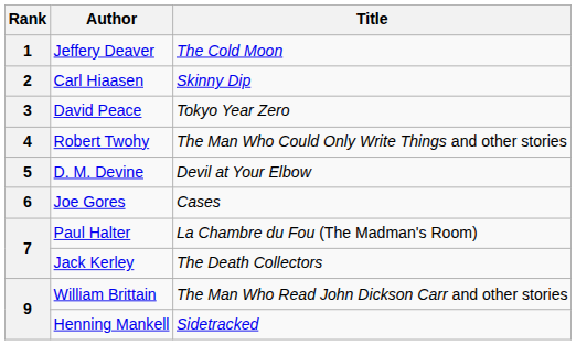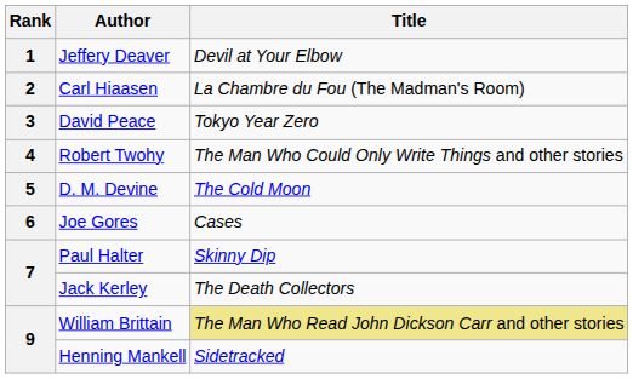Jeffery Deaver | Title: The Cold Moon -> Devil at Your Elbow
Carl Hiaasen | Title: Skinny Dip -> La Chambre du Fou (The Madman's Room)
D. M. Devine | Title: Devil at Your Elbow -> The Cold Moon
Paul Halter | Title: La Chambre du Fou (The Madman's Room) -> Skinny Dip
William Brittain | Title: no background -> khaki background
